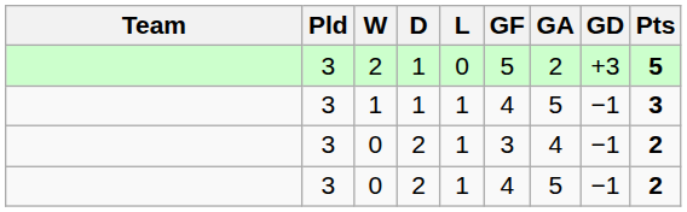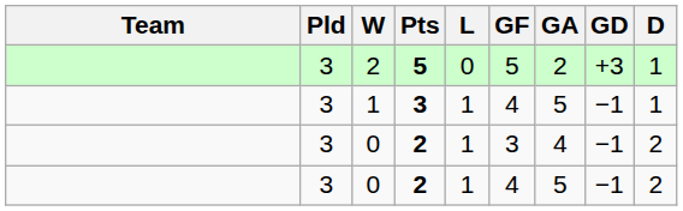columns swapped: D <-> Pts
